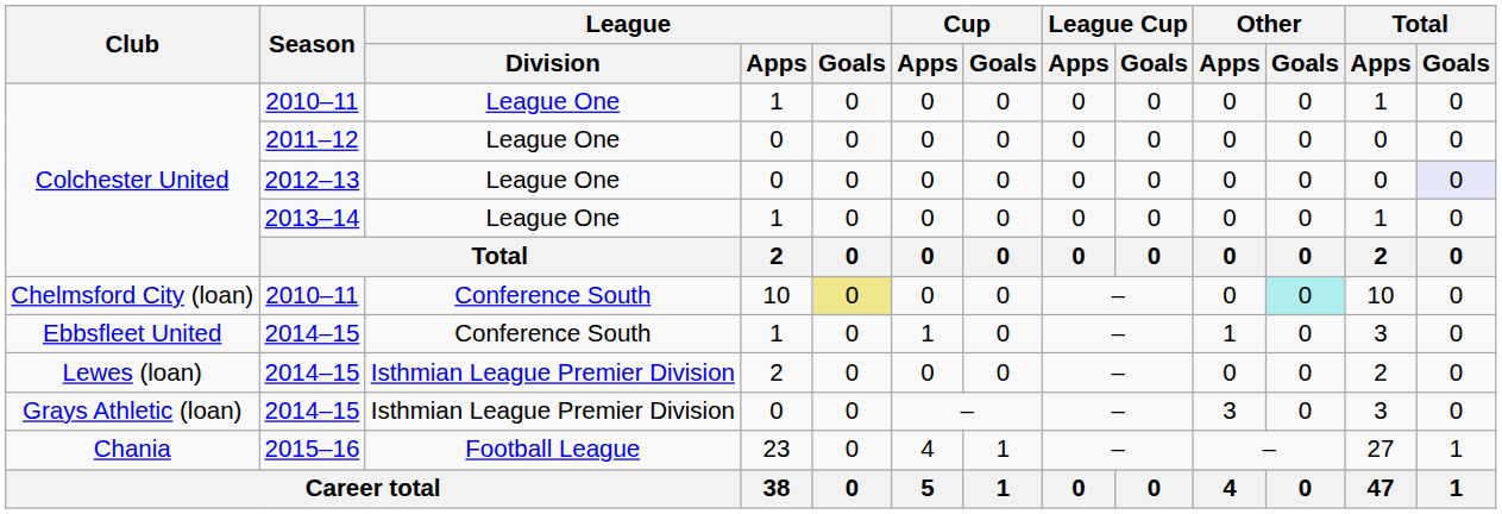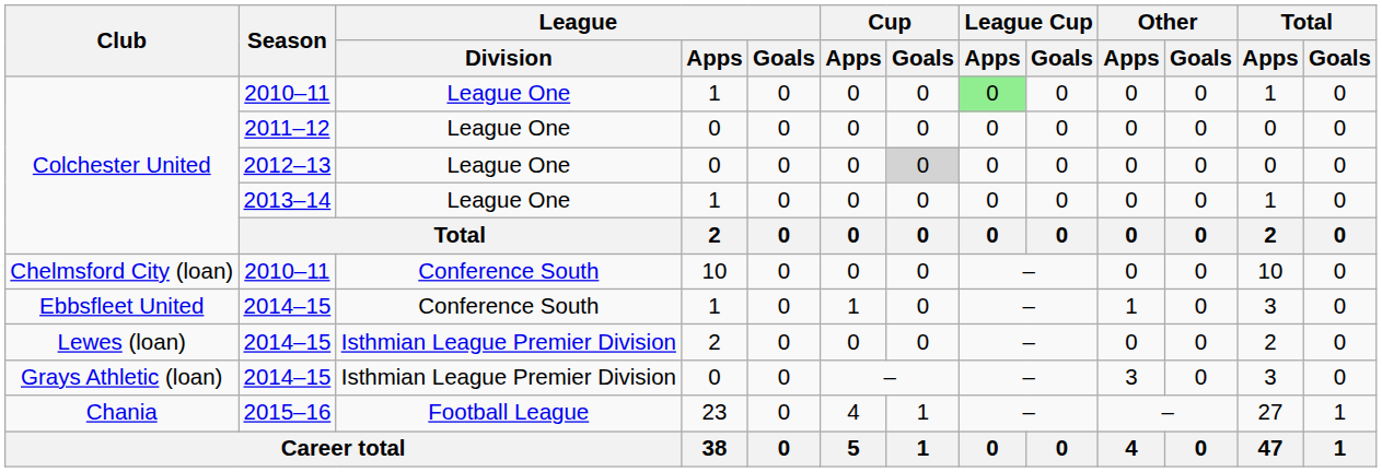Colchester United / 2010–11 | League Cup / Apps: no background -> lightgreen background
Colchester United / 2012–13 | Cup / Goals: no background -> lightgrey background
Colchester United / 2012–13 | Total / Goals: lavender background -> no background
Chelmsford City (loan) | League / Goals: khaki background -> no background
Chelmsford City (loan) | Other / Goals: paleturquoise background -> no background
